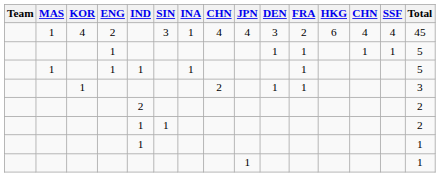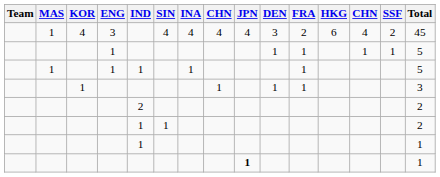row 2 | ENG: 2 -> 3
row 2 | SIN: 3 -> 4
row 2 | INA: 1 -> 4
row 2 | SSF: 4 -> 2
row 5 | column 8: 2 -> 1
row 9 | JPN: normal -> bold
